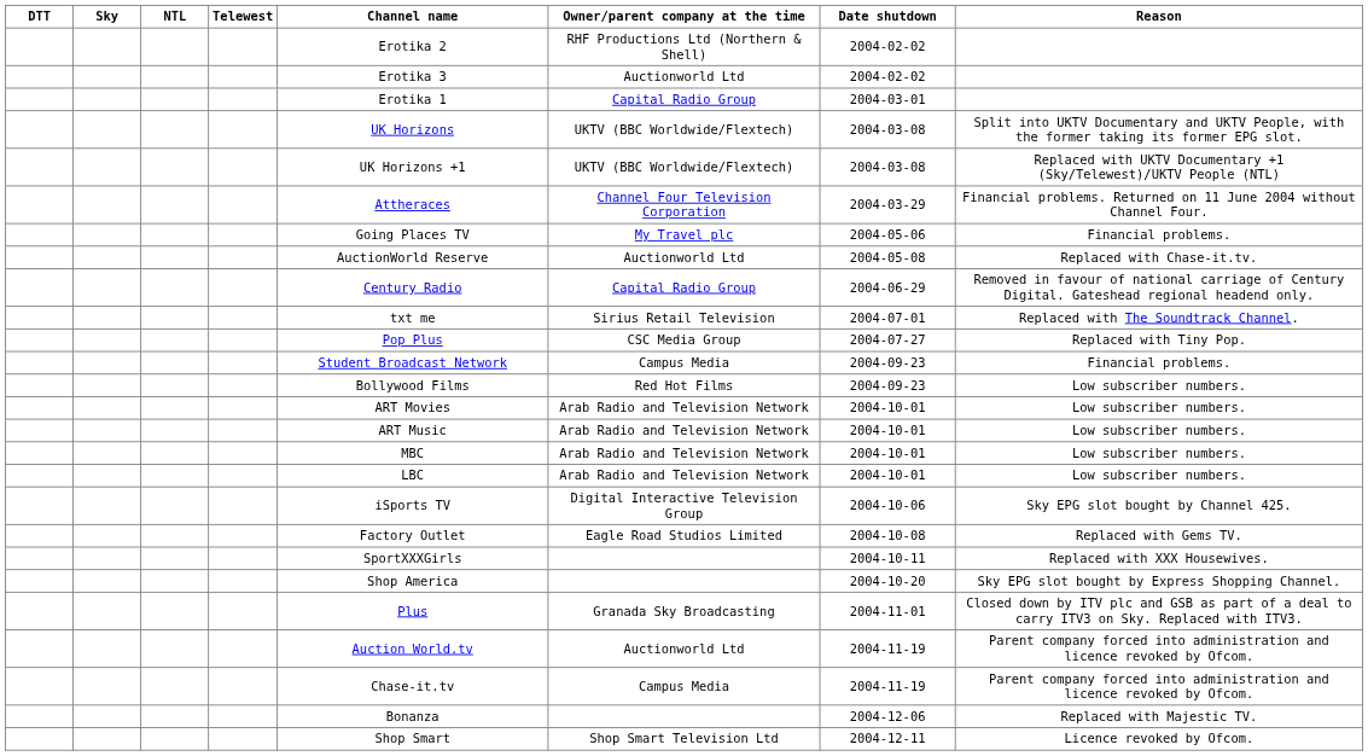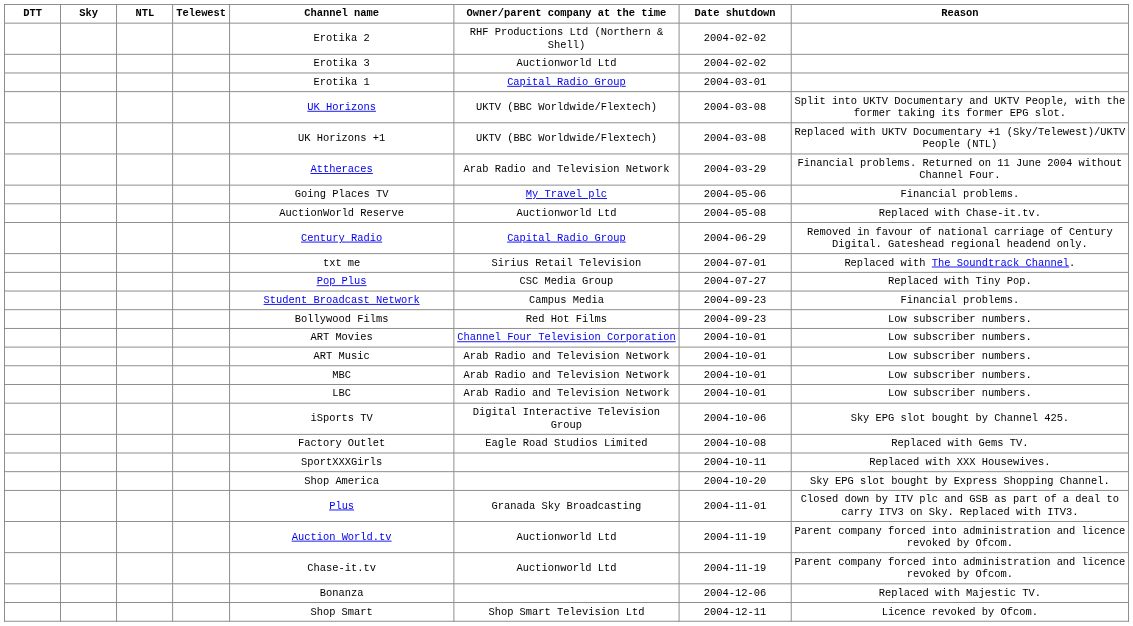row 7 | Owner/parent company at the time: Channel Four Television Corporation -> Arab Radio and Television Network
row 15 | Owner/parent company at the time: Arab Radio and Television Network -> Channel Four Television Corporation
row 25 | Owner/parent company at the time: Campus Media -> Auctionworld Ltd
